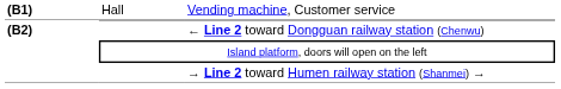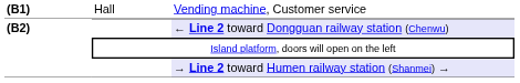← Line 2 toward Dongguan railway station (Chenwu) | column 3: no background -> lavender background
→ Line 2 toward Humen railway station (Shanmei) → | column 3: no background -> lavender background
